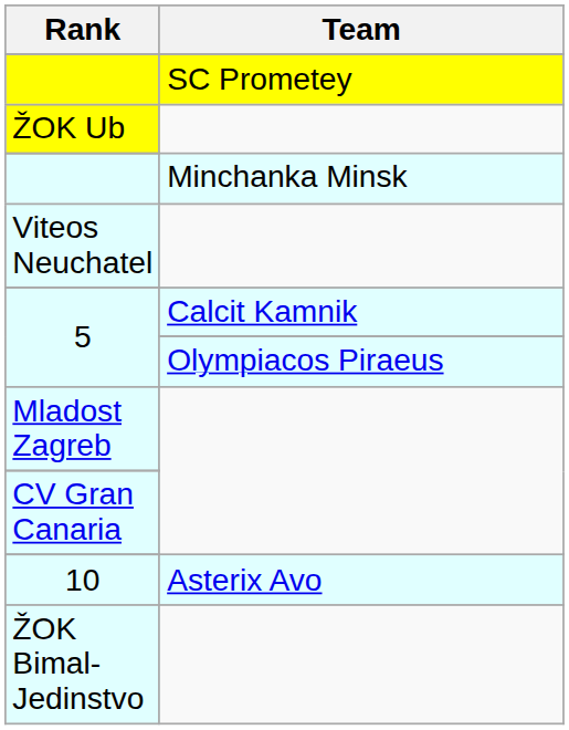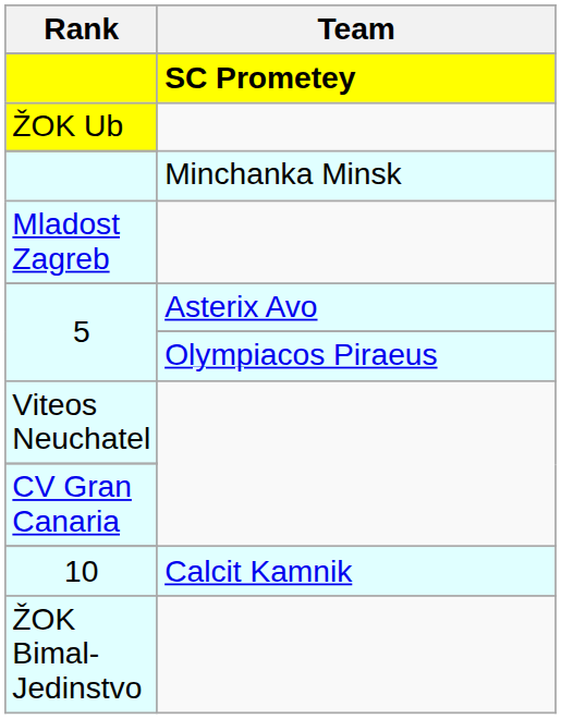row 2 | Team: normal -> bold
row 5 | Rank: Viteos Neuchatel -> Mladost Zagreb
row 6 | Team: Calcit Kamnik -> Asterix Avo
row 8 | Rank: Mladost Zagreb -> Viteos Neuchatel
row 10 | Team: Asterix Avo -> Calcit Kamnik
